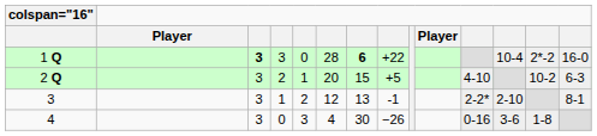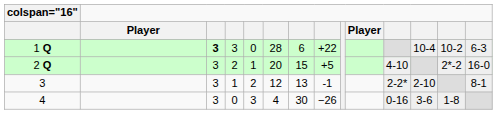1 Q | column 7: bold -> normal
1 Q | column 13: 2*-2 -> 10-2
1 Q | column 14: 16-0 -> 6-3
2 Q | column 13: 10-2 -> 2*-2
2 Q | column 14: 6-3 -> 16-0
